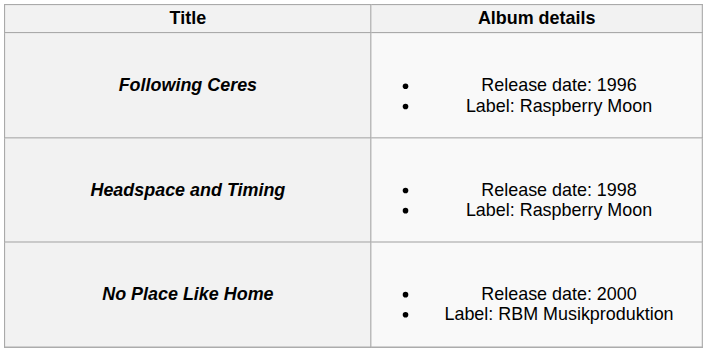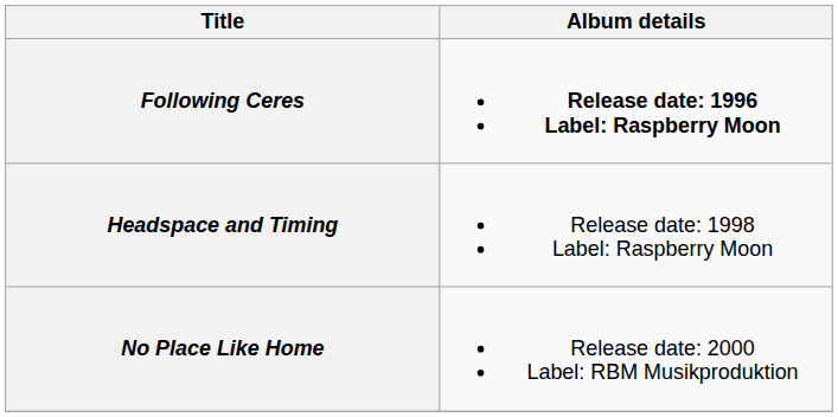Following Ceres | Album details: normal -> bold
